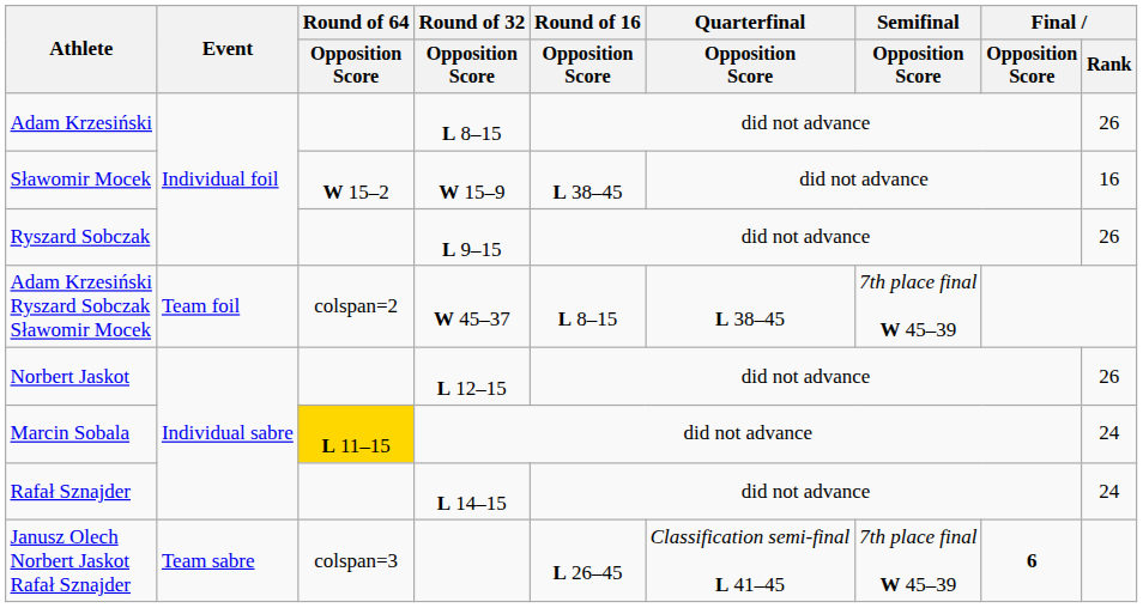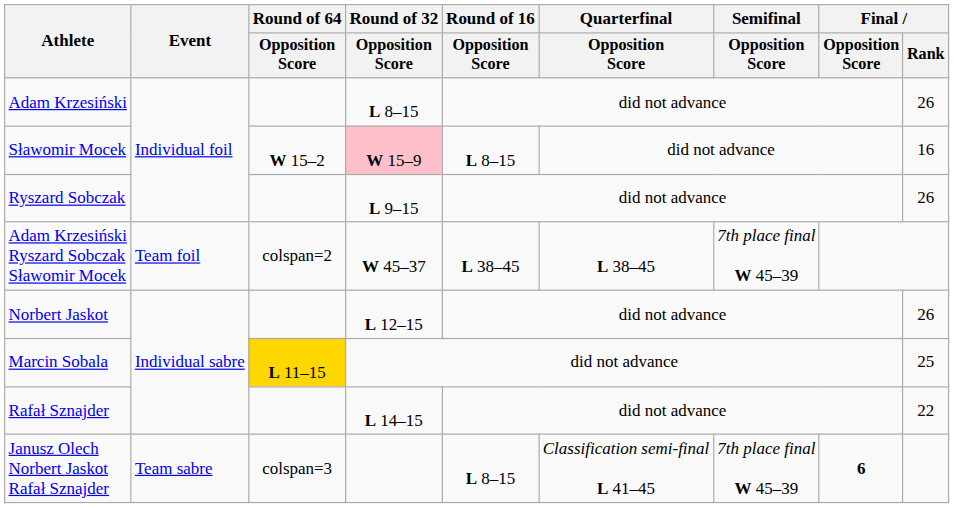Sławomir Mocek | Round of 32 / Opposition Score: no background -> pink background
Sławomir Mocek | Round of 16 / Opposition Score: L 38–45 -> L 8–15
Adam Krzesiński Ryszard Sobczak Sławomir Mocek | Round of 16 / Opposition Score: L 8–15 -> L 38–45
Marcin Sobala | Final / Rank: 24 -> 25
Rafał Sznajder | Final / Rank: 24 -> 22
Janusz Olech Norbert Jaskot Rafał Sznajder | Round of 16 / Opposition Score: L 26–45 -> L 8–15
